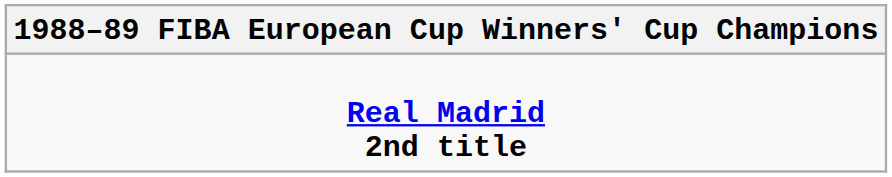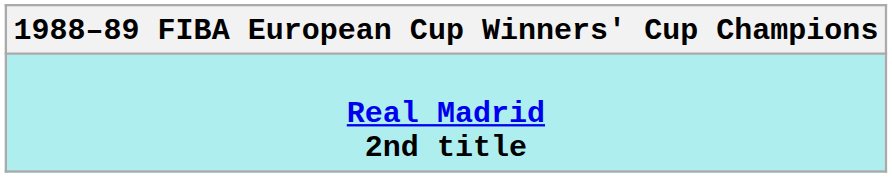row 2 | column 1: no background -> paleturquoise background
